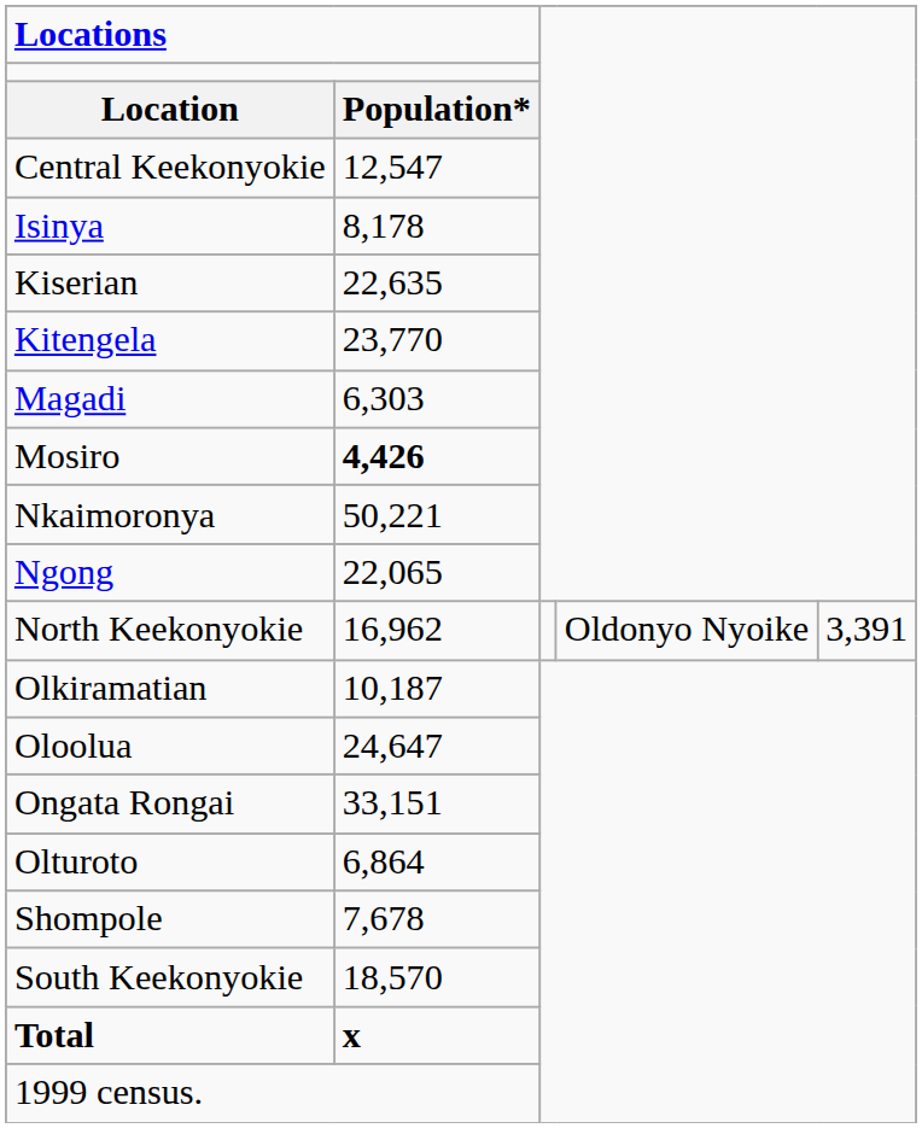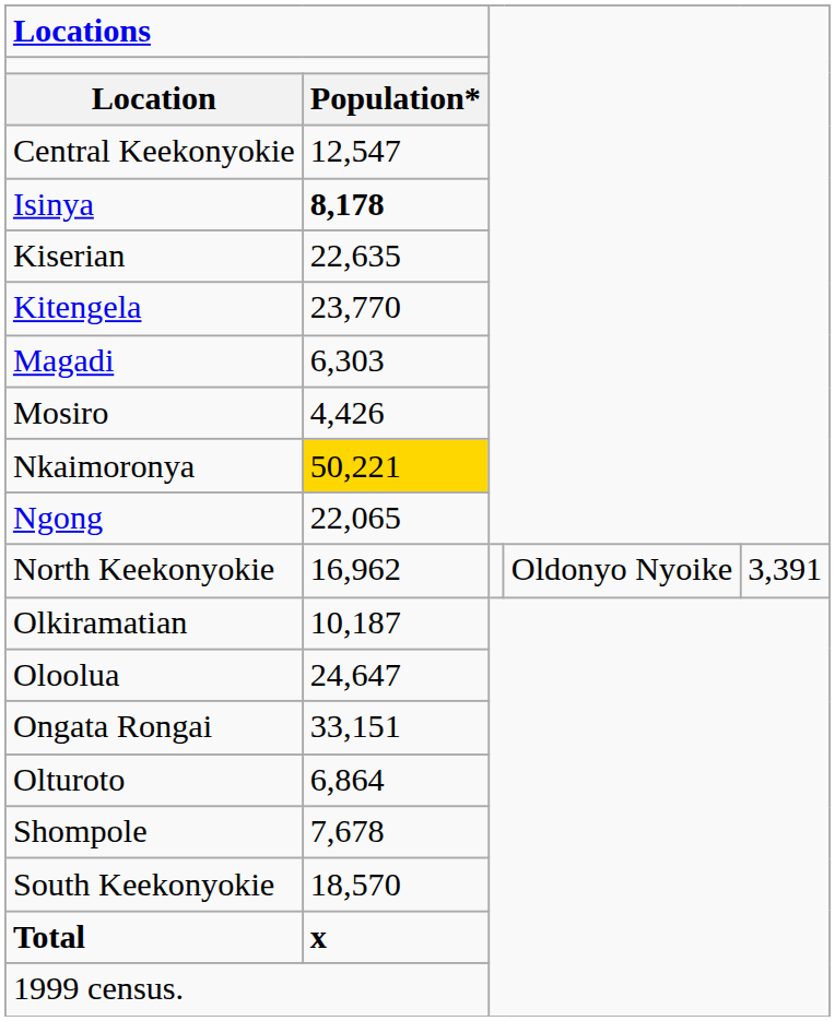Isinya | column 2: normal -> bold
Mosiro | column 2: bold -> normal
Nkaimoronya | column 2: no background -> gold background
